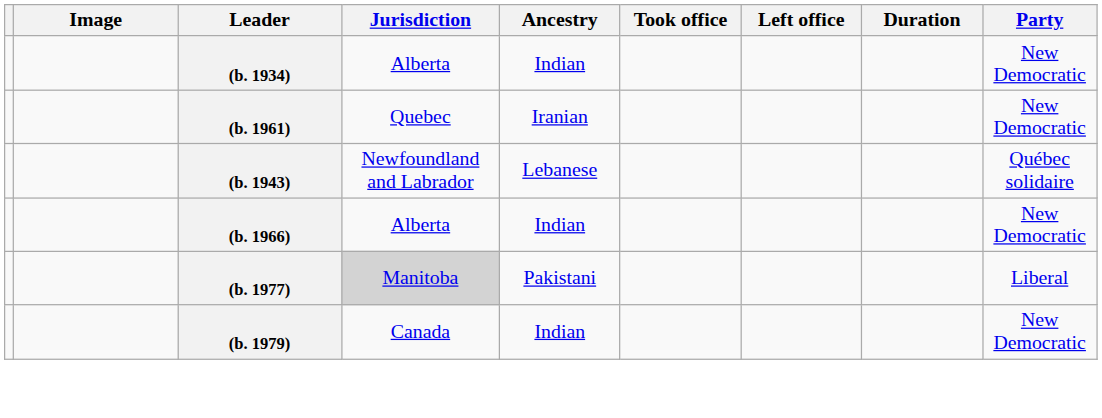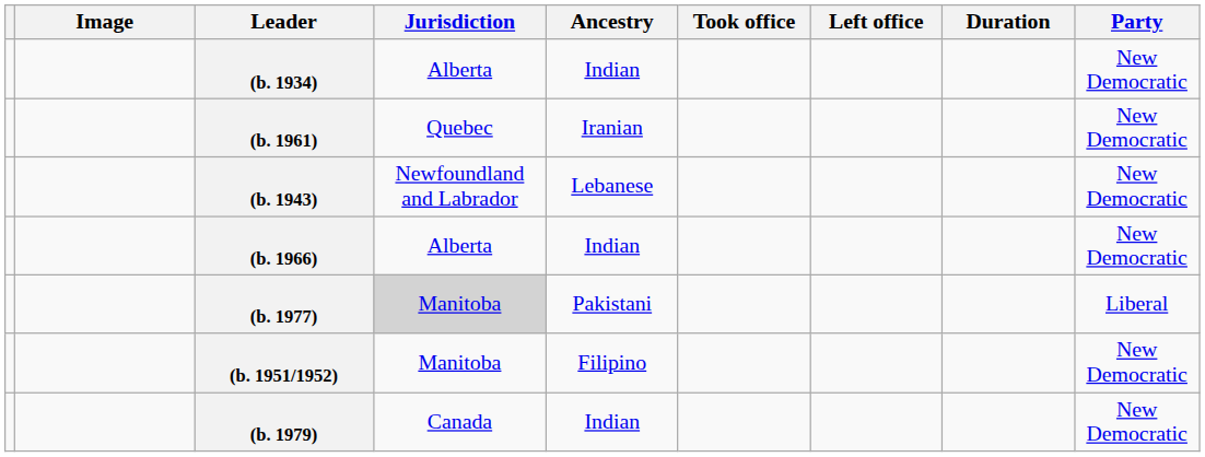(b. 1943) | Party: Québec solidaire -> New Democratic
+ row: (b. 1951/1952) | Manitoba | Filipino | New Democratic
